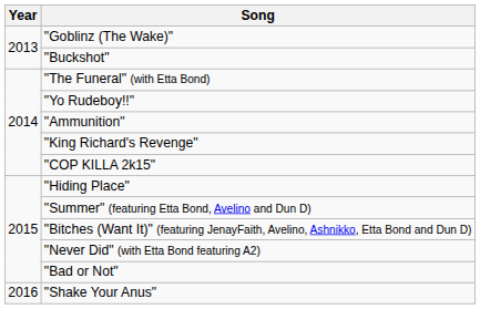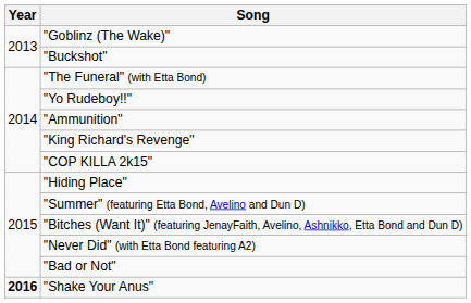"Shake Your Anus" | Year: normal -> bold
